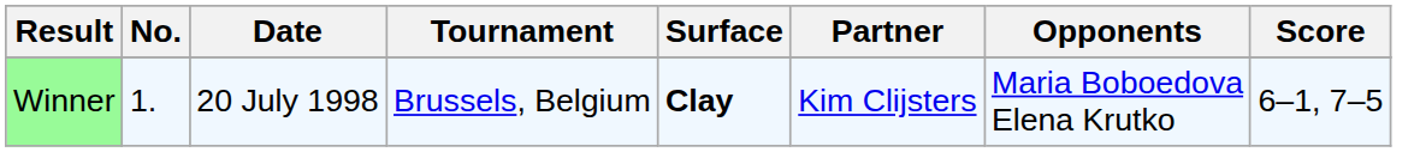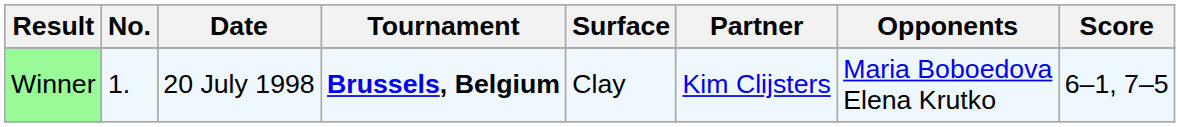Winner | Tournament: normal -> bold
Winner | Surface: bold -> normal
